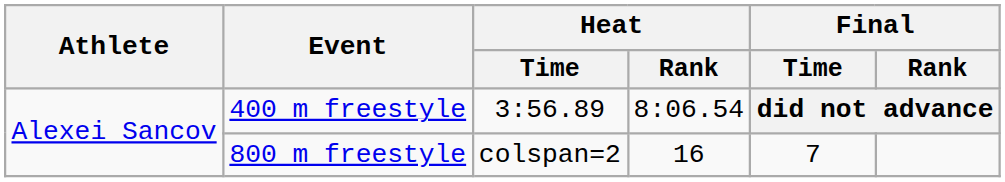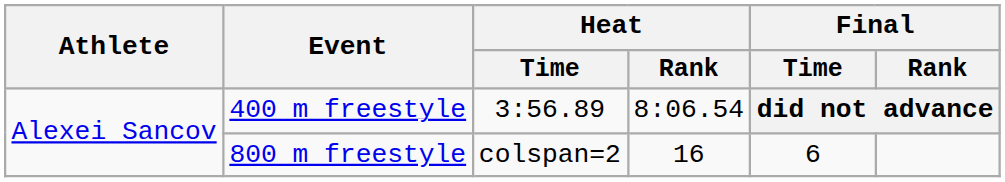800 m freestyle | Final / Time: 7 -> 6
